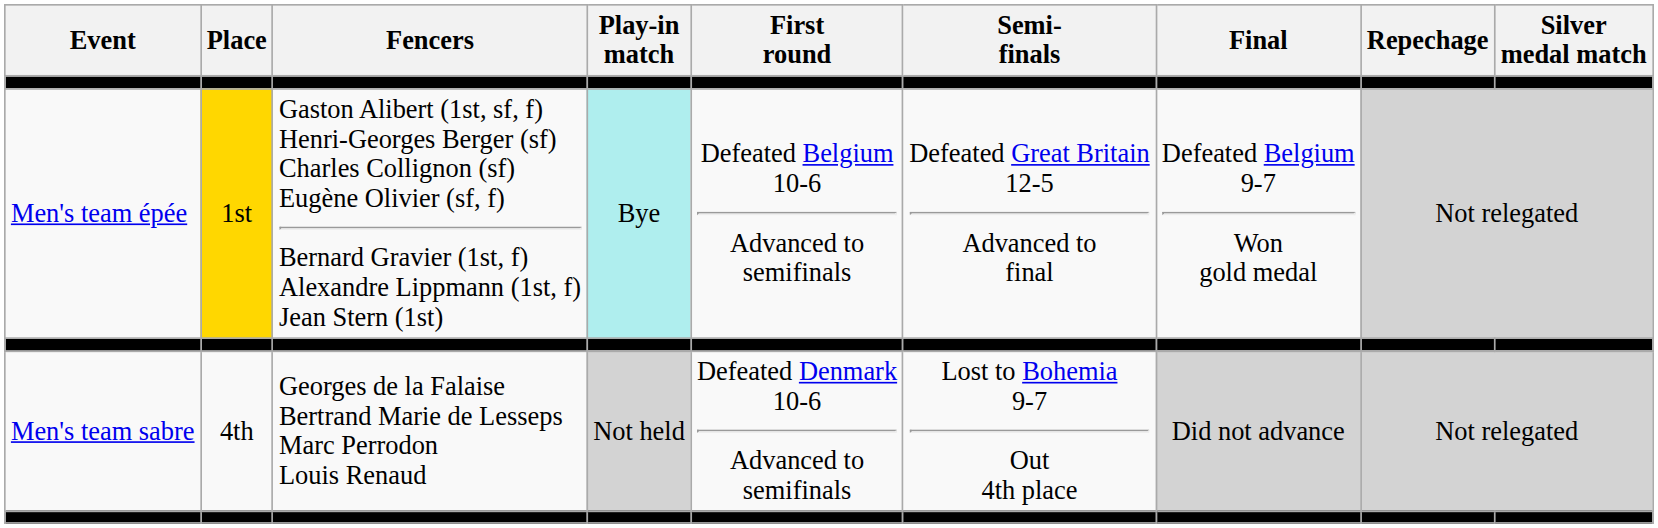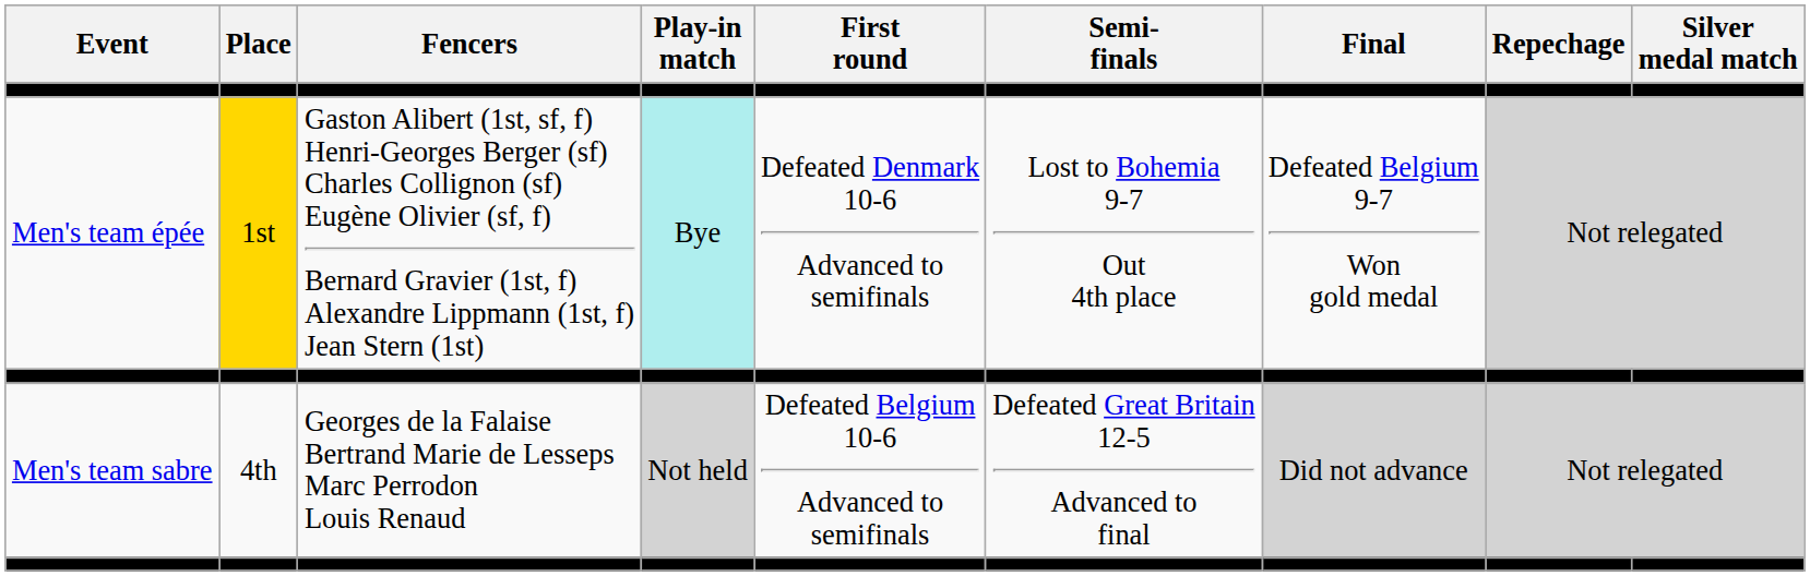Men's team épée | First round: Defeated Belgium 10-6 Advanced to semifinals -> Defeated Denmark 10-6 Advanced to semifinals
Men's team épée | Semi- finals: Defeated Great Britain 12-5 Advanced to final -> Lost to Bohemia 9-7 Out 4th place
Men's team sabre | First round: Defeated Denmark 10-6 Advanced to semifinals -> Defeated Belgium 10-6 Advanced to semifinals
Men's team sabre | Semi- finals: Lost to Bohemia 9-7 Out 4th place -> Defeated Great Britain 12-5 Advanced to final
